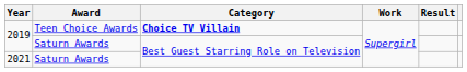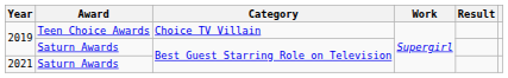2019 / Teen Choice Awards | Category: bold -> normal
